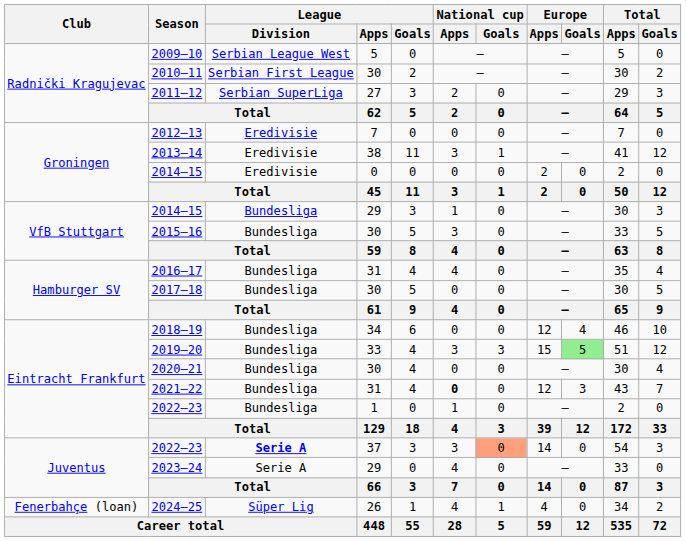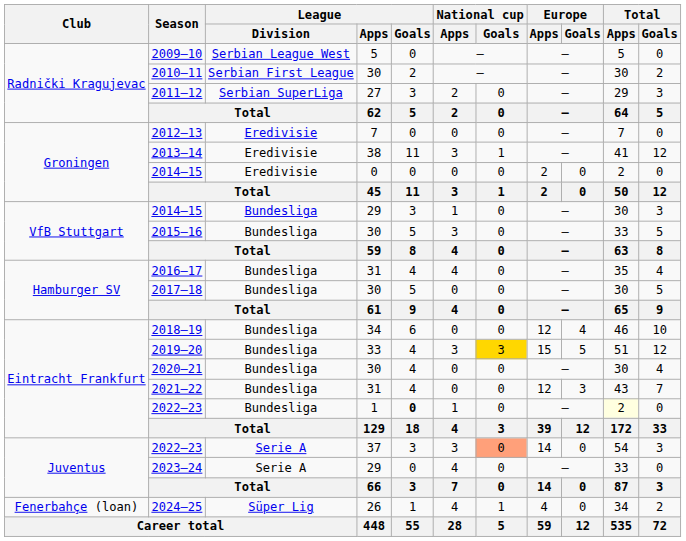2019–20 | National cup / Goals: no background -> gold background
2019–20 | Europe / Goals: lightgreen background -> no background
2021–22 | National cup / Apps: bold -> normal
2022–23 / 1 | League / Goals: normal -> bold
2022–23 / 1 | Total / Apps: no background -> lightyellow background
2022–23 / 37 | League / Division: bold -> normal
